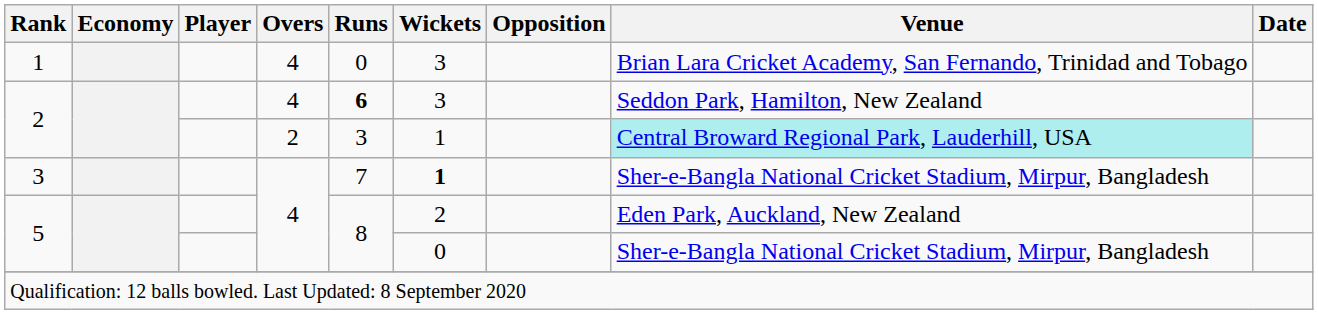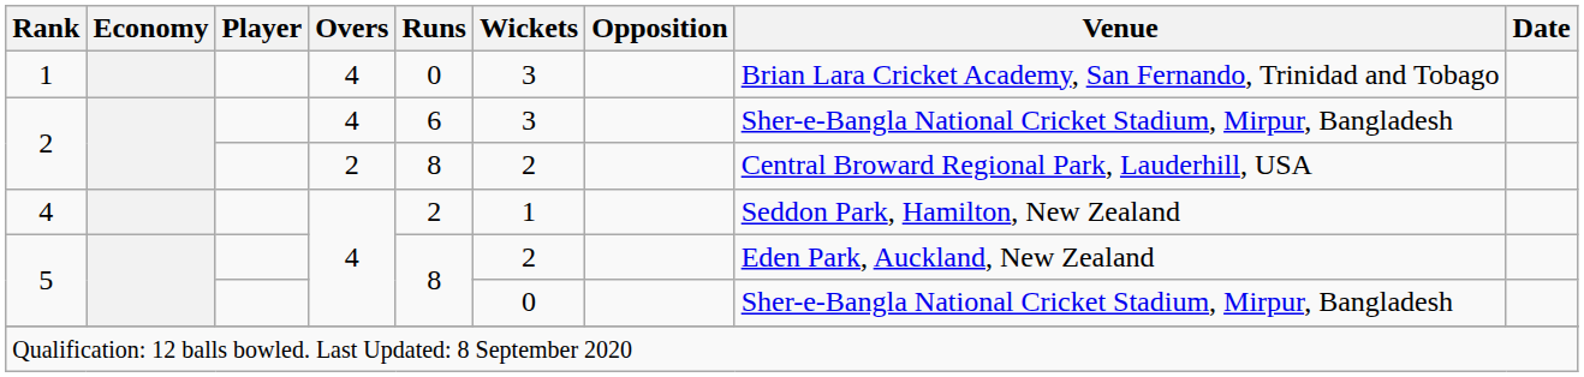row 3 | Runs: bold -> normal
row 3 | Venue: Seddon Park, Hamilton, New Zealand -> Sher-e-Bangla National Cricket Stadium, Mirpur, Bangladesh
row 4 | Runs: 3 -> 8
row 4 | Wickets: 1 -> 2
row 4 | Venue: paleturquoise background -> no background
row 5 | Rank: 3 -> 4
row 5 | Runs: 7 -> 2
row 5 | Wickets: bold -> normal
row 5 | Venue: Sher-e-Bangla National Cricket Stadium, Mirpur, Bangladesh -> Seddon Park, Hamilton, New Zealand
